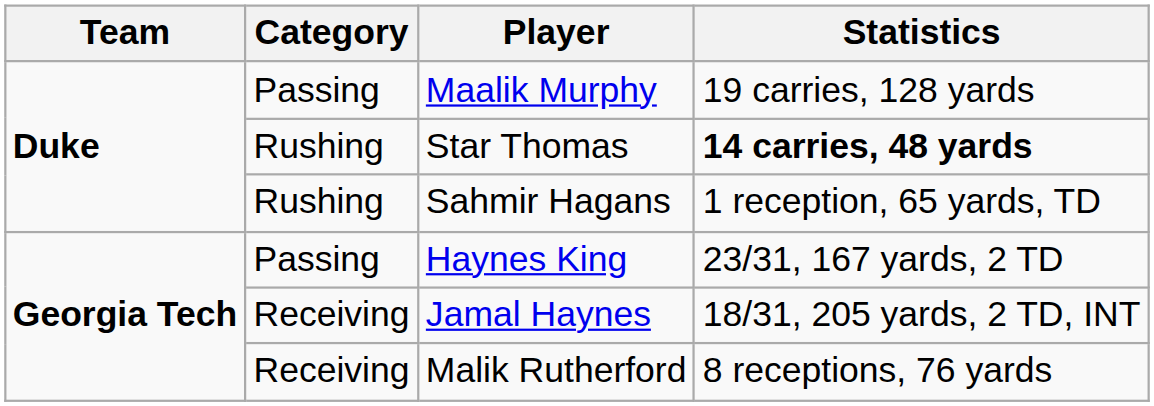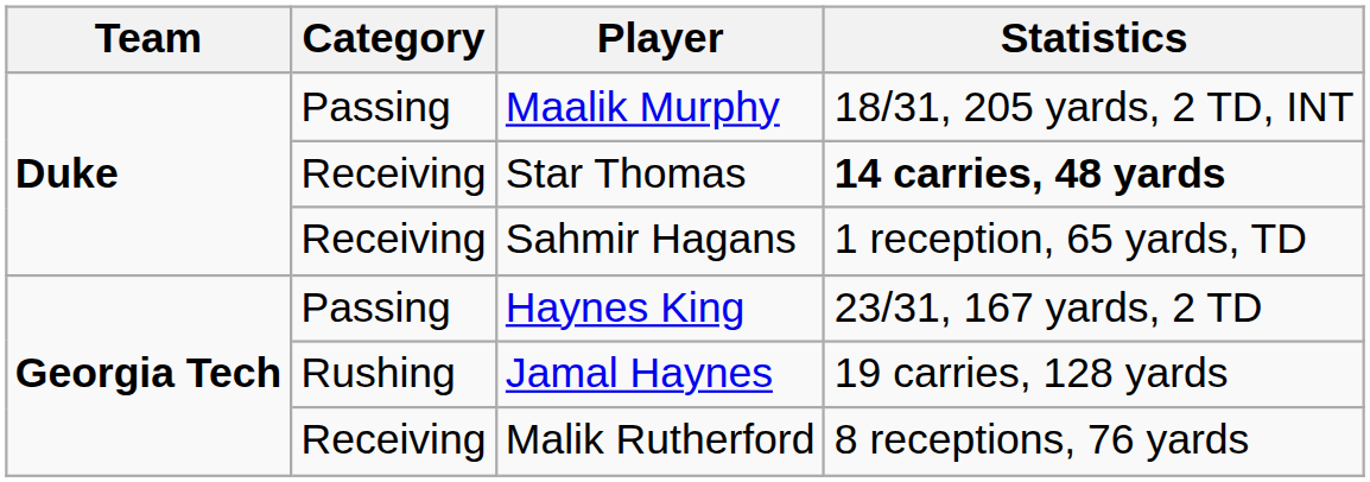Maalik Murphy | Statistics: 19 carries, 128 yards -> 18/31, 205 yards, 2 TD, INT
Star Thomas | Category: Rushing -> Receiving
Sahmir Hagans | Category: Rushing -> Receiving
Jamal Haynes | Category: Receiving -> Rushing
Jamal Haynes | Statistics: 18/31, 205 yards, 2 TD, INT -> 19 carries, 128 yards
